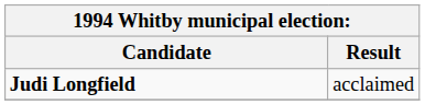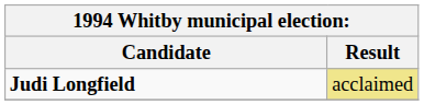Judi Longfield | Result: no background -> khaki background
